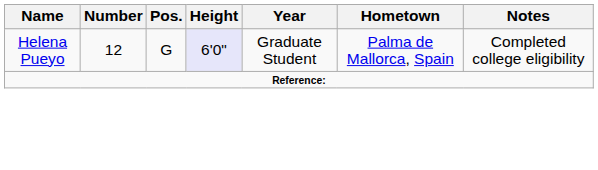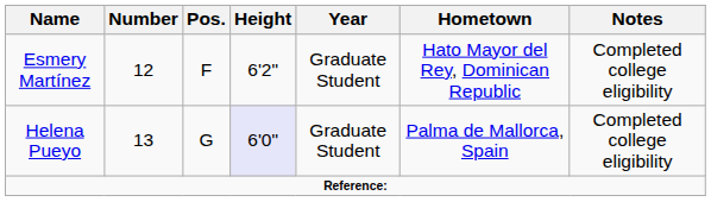+ row: Esmery Martínez | 12 | F | 6'2" | Graduate Student | Hato Mayor del Rey, Dominican Republic | Completed college eligibility
Helena Pueyo | Number: 12 -> 13
